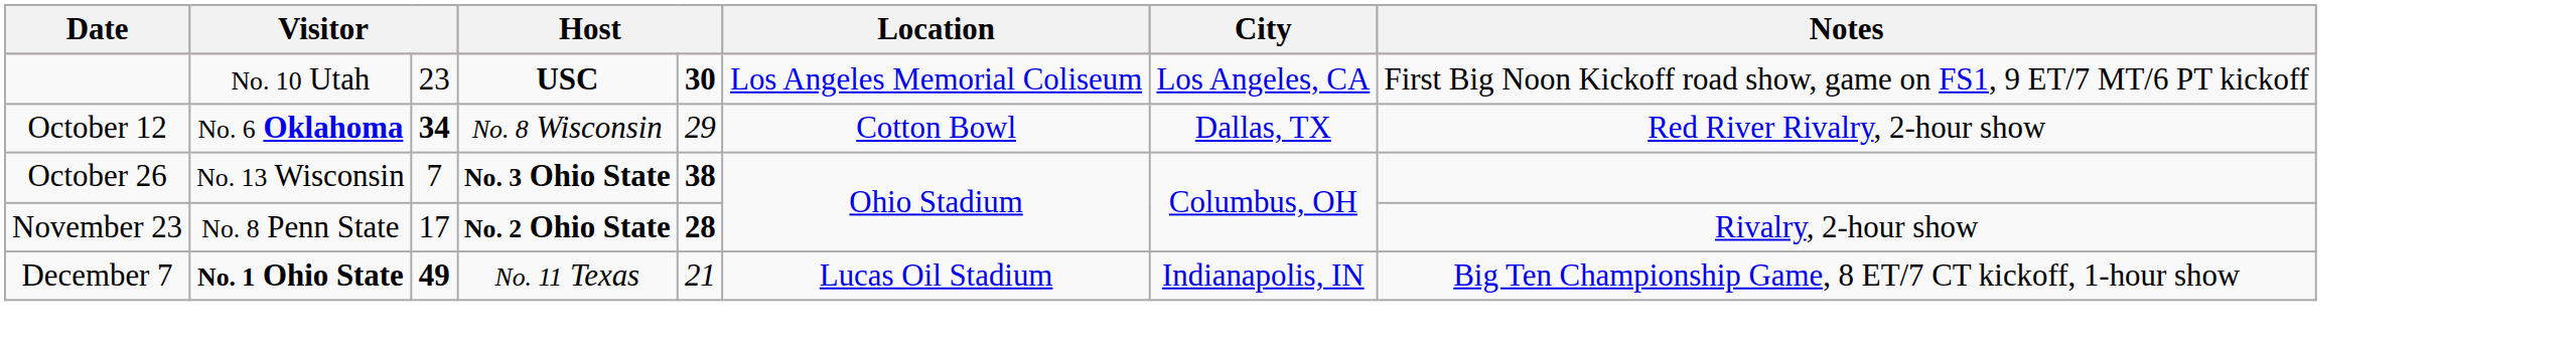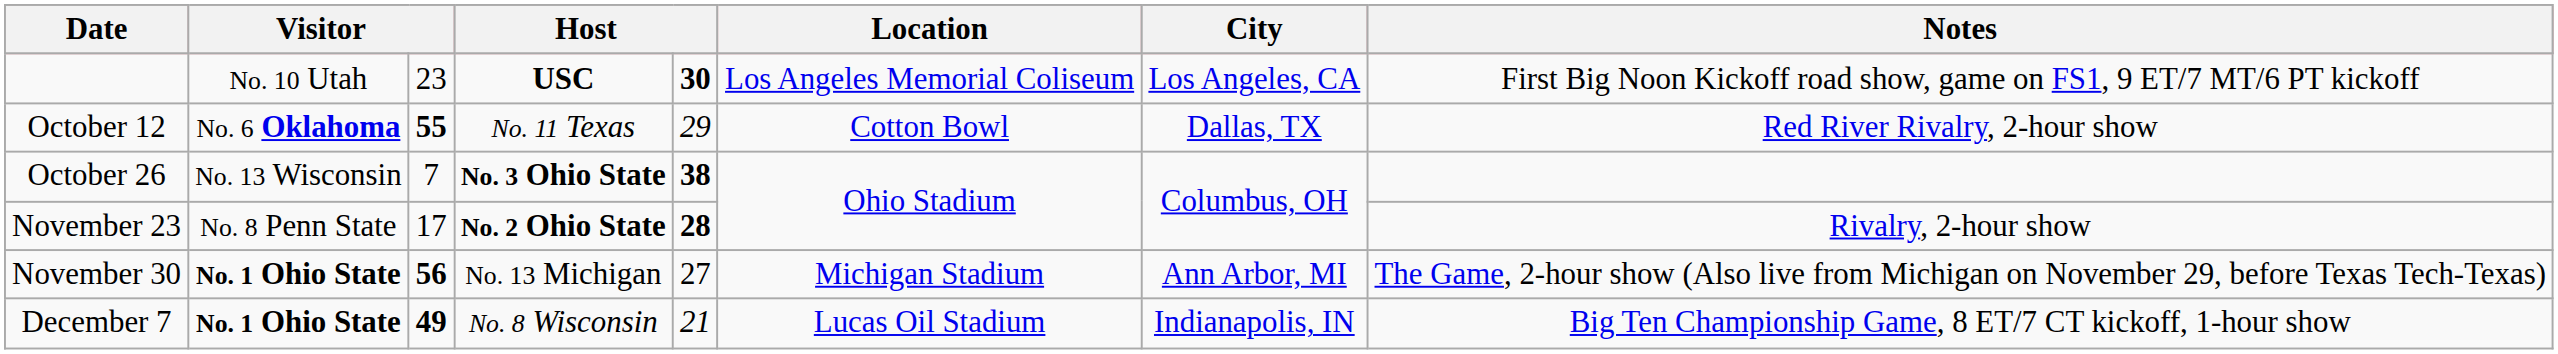October 12 | column 3: 34 -> 55
October 12 | column 4: No. 8 Wisconsin -> No. 11 Texas
+ row: November 30 | No. 1 Ohio State | 56 | No. 13 Michigan | 27 | Michigan Stadium | Ann Arbor, MI | The Game, 2-hour show (Also live from Michigan on November 29, before Texas Tech-Texas)
December 7 | column 4: No. 11 Texas -> No. 8 Wisconsin
